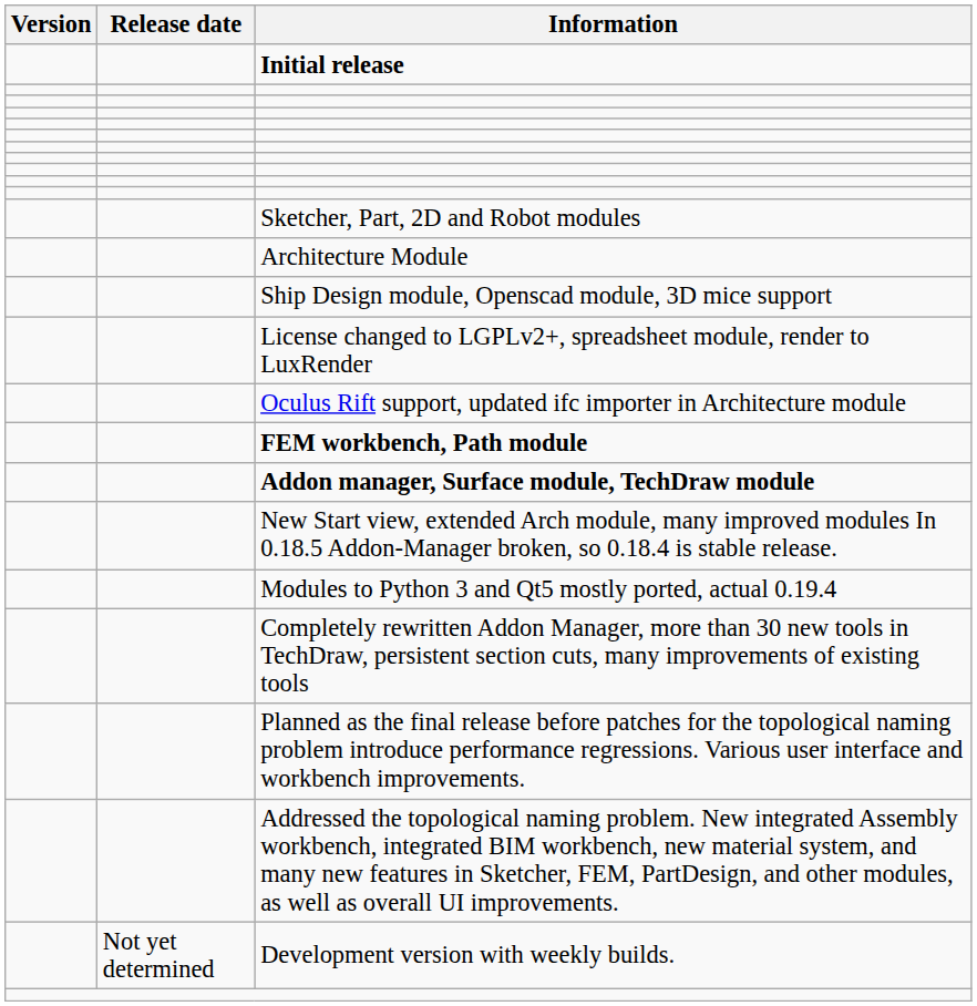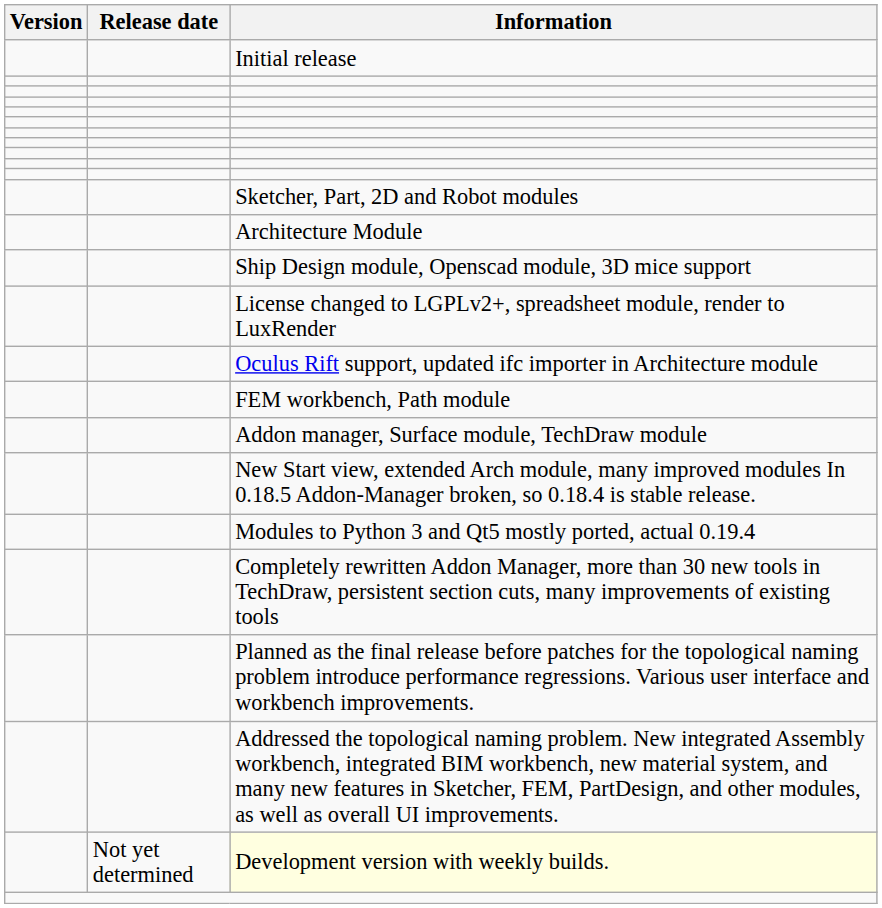Initial release | Information: bold -> normal
FEM workbench, Path module | Information: bold -> normal
Addon manager, Surface module, TechDraw module | Information: bold -> normal
Development version with weekly builds. | Information: no background -> lightyellow background
